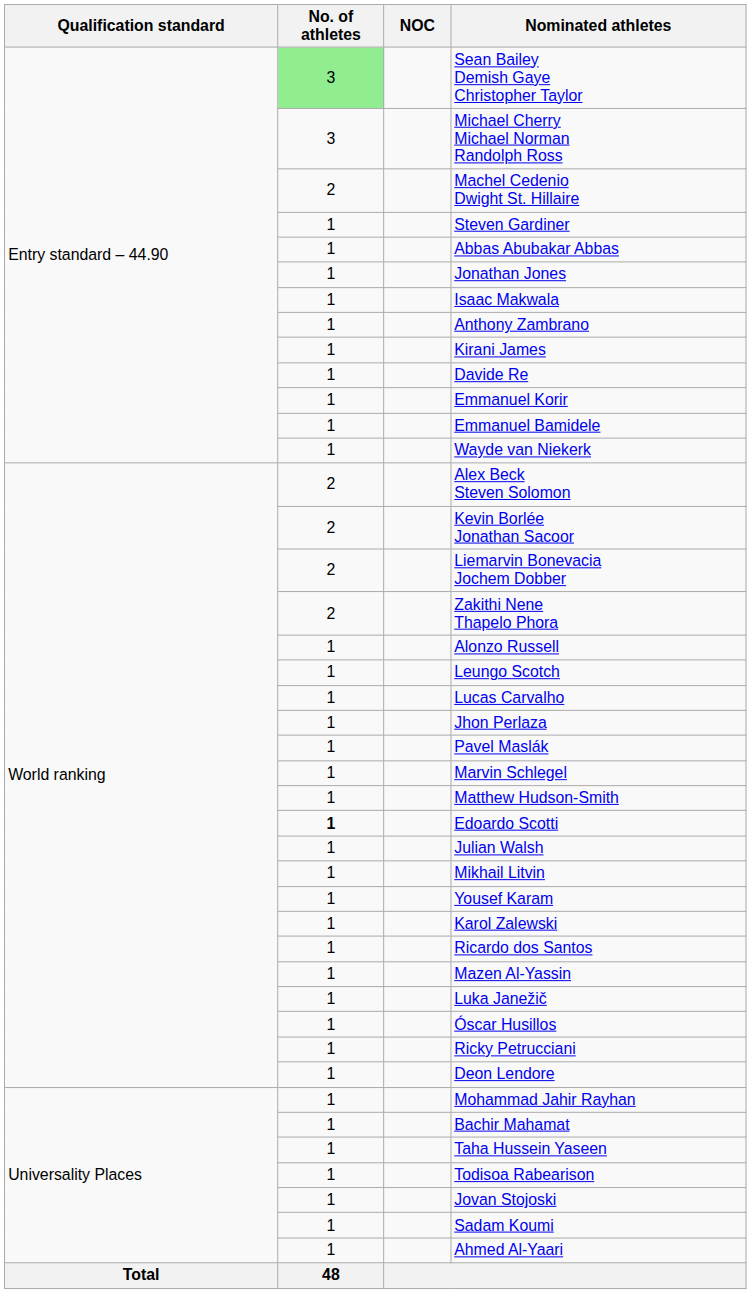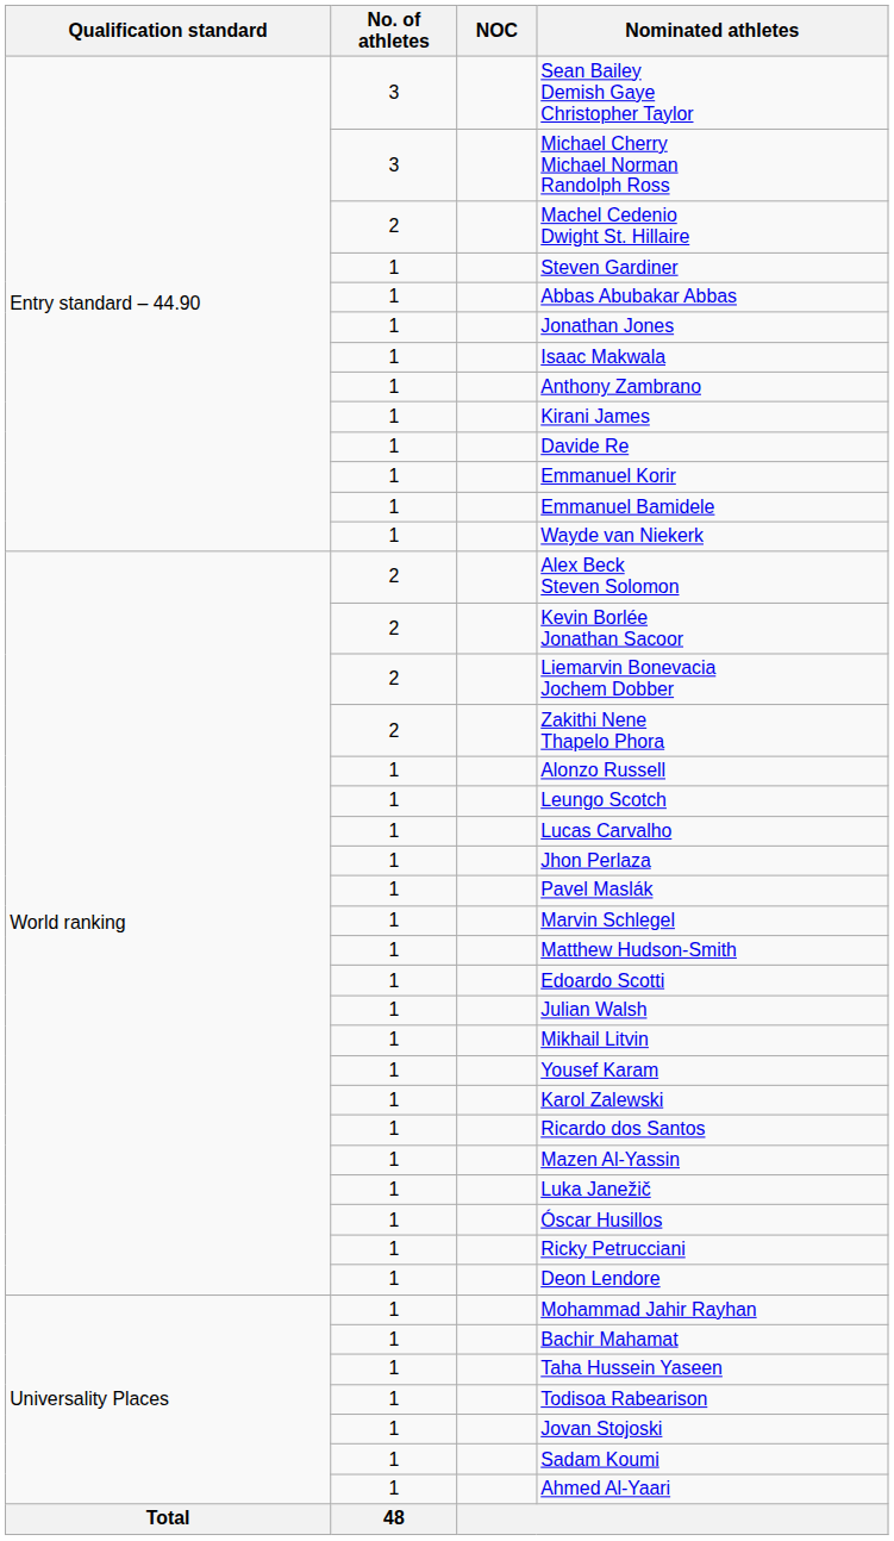Sean Bailey Demish Gaye Christopher Taylor | No. of athletes: lightgreen background -> no background
Edoardo Scotti | No. of athletes: bold -> normal
